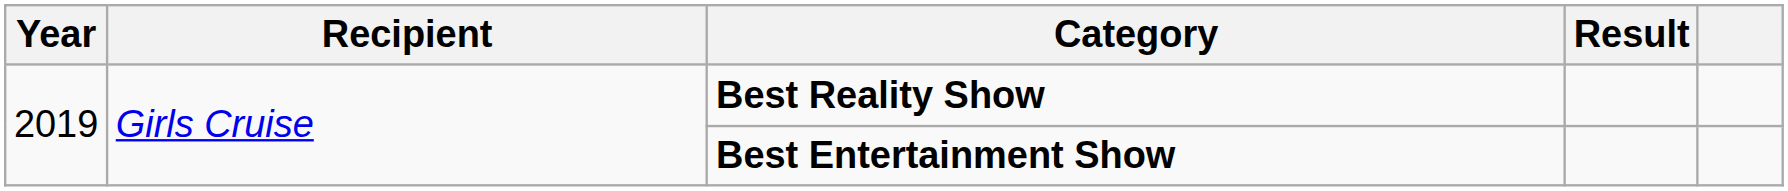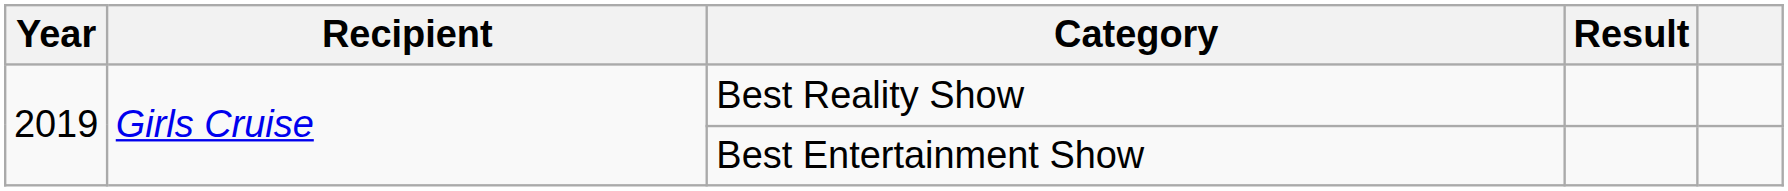Best Reality Show | Category: bold -> normal
Best Entertainment Show | Category: bold -> normal
